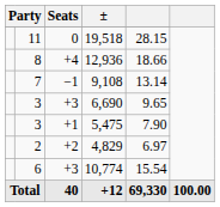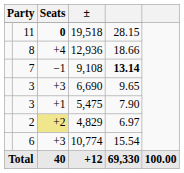19,518 | Seats: normal -> bold
9,108 | column 5: normal -> bold
4,829 | Seats: no background -> khaki background
